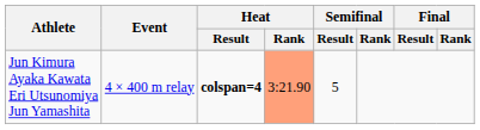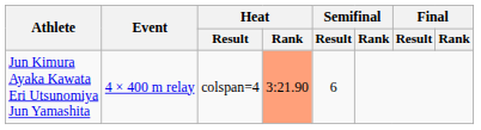Jun Kimura Ayaka Kawata Eri Utsunomiya Jun Yamashita | Heat / Result: bold -> normal
Jun Kimura Ayaka Kawata Eri Utsunomiya Jun Yamashita | Semifinal / Result: 5 -> 6
